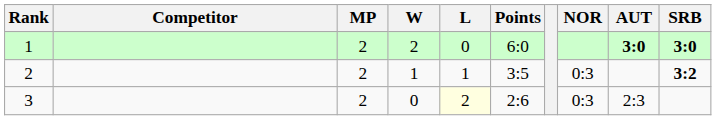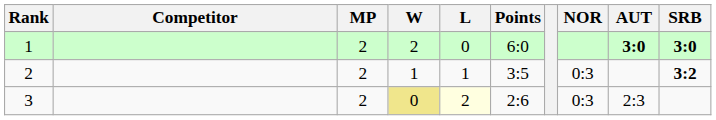3 | W: no background -> khaki background
